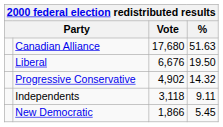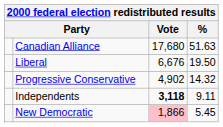Independents | Vote: normal -> bold
New Democratic | Vote: no background -> pink background
